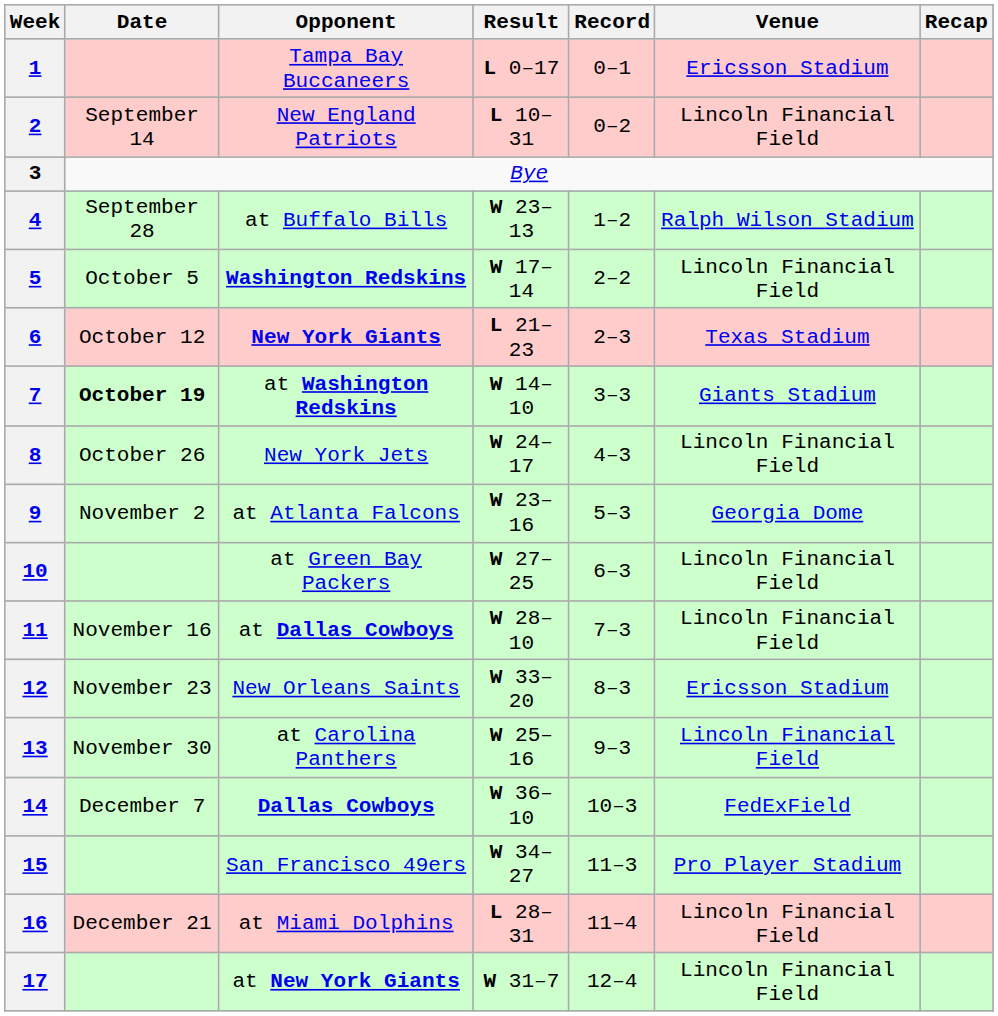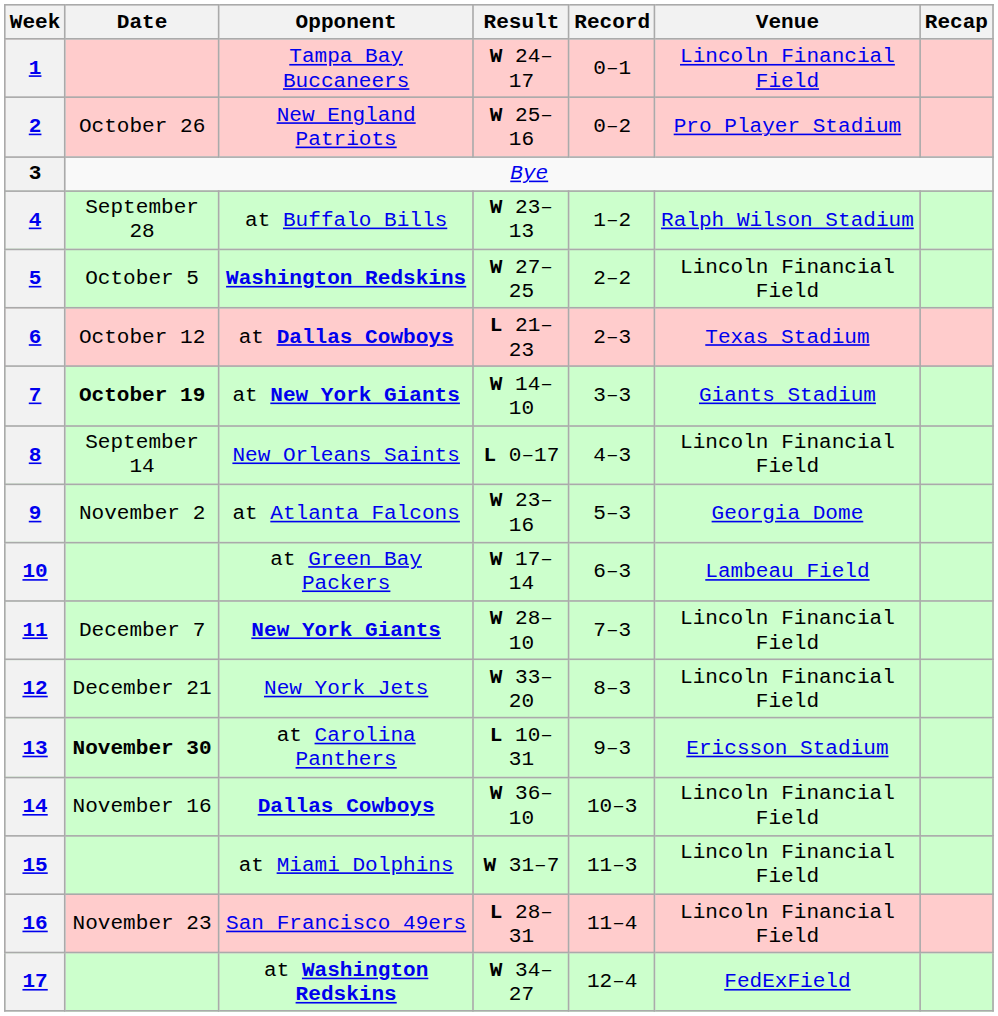1 | Result: L 0–17 -> W 24–17
1 | Venue: Ericsson Stadium -> Lincoln Financial Field
2 | Date: September 14 -> October 26
2 | Result: L 10–31 -> W 25–16
2 | Venue: Lincoln Financial Field -> Pro Player Stadium
5 | Result: W 17–14 -> W 27–25
6 | Opponent: New York Giants -> at Dallas Cowboys
7 | Opponent: at Washington Redskins -> at New York Giants
8 | Date: October 26 -> September 14
8 | Opponent: New York Jets -> New Orleans Saints
8 | Result: W 24–17 -> L 0–17
10 | Result: W 27–25 -> W 17–14
10 | Venue: Lincoln Financial Field -> Lambeau Field
11 | Date: November 16 -> December 7
11 | Opponent: at Dallas Cowboys -> New York Giants
12 | Date: November 23 -> December 21
12 | Opponent: New Orleans Saints -> New York Jets
12 | Venue: Ericsson Stadium -> Lincoln Financial Field
13 | Date: normal -> bold
13 | Result: W 25–16 -> L 10–31
13 | Venue: Lincoln Financial Field -> Ericsson Stadium
14 | Date: December 7 -> November 16
14 | Venue: FedExField -> Lincoln Financial Field
15 | Opponent: San Francisco 49ers -> at Miami Dolphins
15 | Result: W 34–27 -> W 31–7
15 | Venue: Pro Player Stadium -> Lincoln Financial Field
16 | Date: December 21 -> November 23
16 | Opponent: at Miami Dolphins -> San Francisco 49ers
17 | Opponent: at New York Giants -> at Washington Redskins
17 | Result: W 31–7 -> W 34–27
17 | Venue: Lincoln Financial Field -> FedExField
